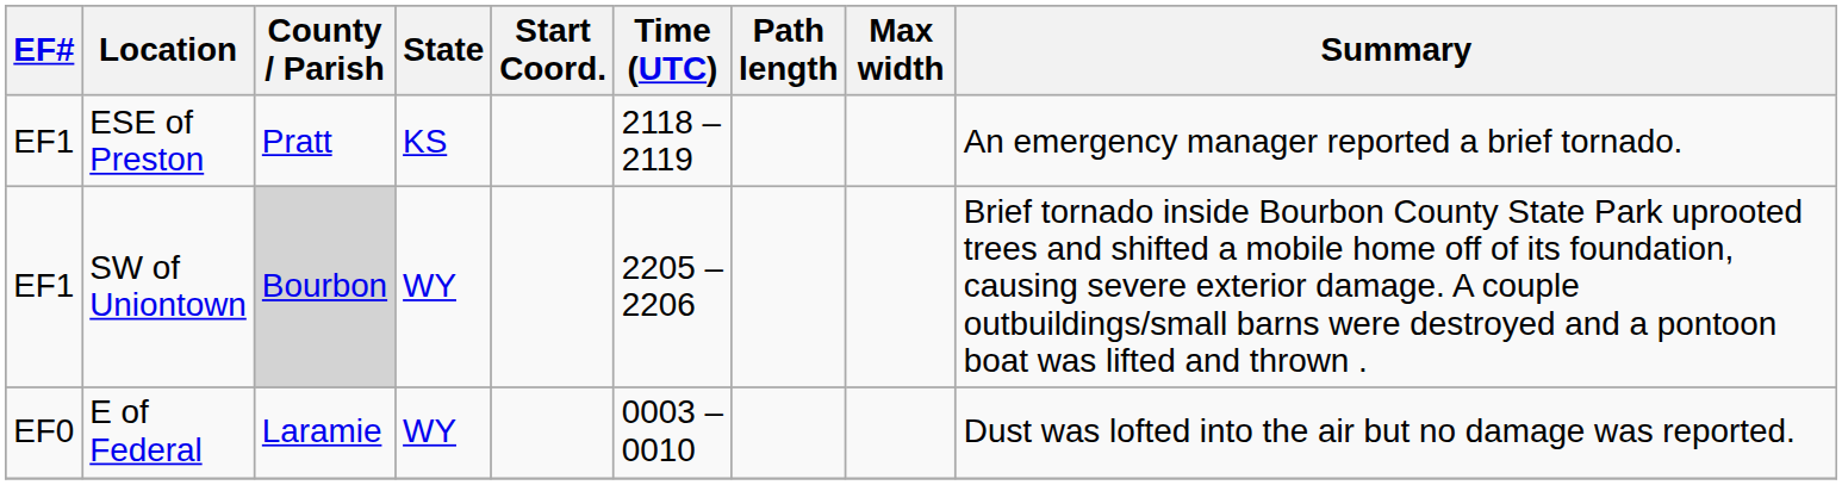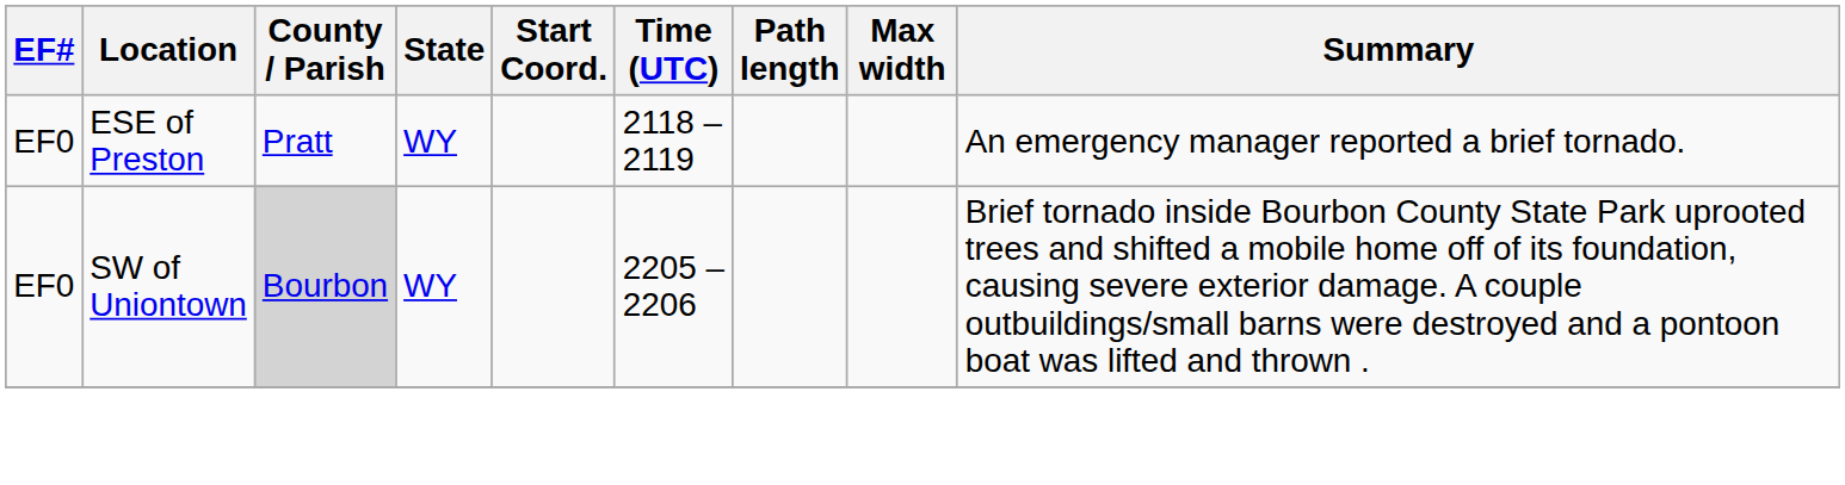ESE of Preston | EF#: EF1 -> EF0
ESE of Preston | State: KS -> WY
SW of Uniontown | EF#: EF1 -> EF0
- row: EF0 | E of Federal | Laramie | WY | 0003 – 0010 | Dust was lofted into the air but no damage was reported.
